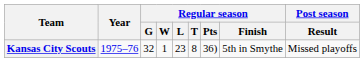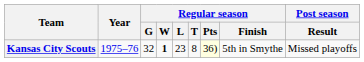Kansas City Scouts | Regular season / W: normal -> bold
Kansas City Scouts | Regular season / Pts: no background -> lightyellow background
